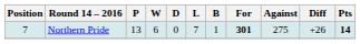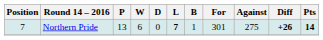Northern Pride | L: normal -> bold
Northern Pride | For: bold -> normal
Northern Pride | Diff: normal -> bold
